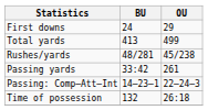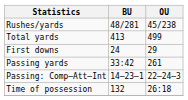rows swapped: First downs <-> Rushes/yards
